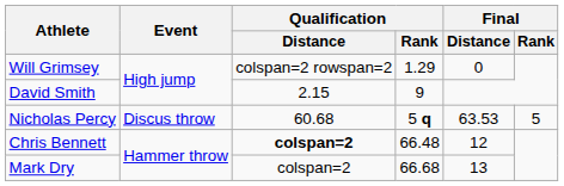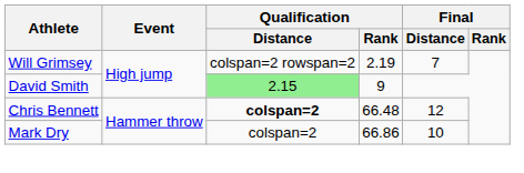Will Grimsey | Qualification / Rank: 1.29 -> 2.19
Will Grimsey | Final / Distance: 0 -> 7
David Smith | Qualification / Distance: no background -> lightgreen background
- row: Nicholas Percy | Discus throw | 60.68 | 5 q | 63.53 | 5
Mark Dry | Qualification / Rank: 66.68 -> 66.86
Mark Dry | Final / Distance: 13 -> 10
